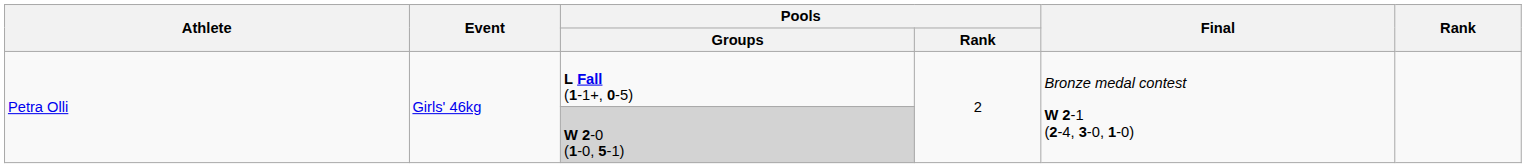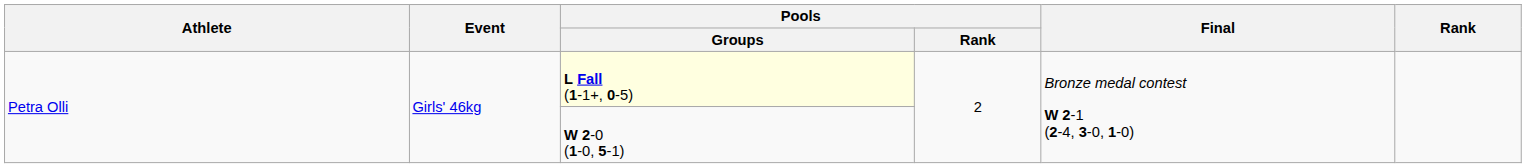L Fall (1-1+, 0-5) | Pools / Groups: no background -> lightyellow background
W 2-0 (1-0, 5-1) | Pools / Groups: lightgrey background -> no background
